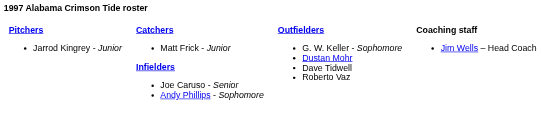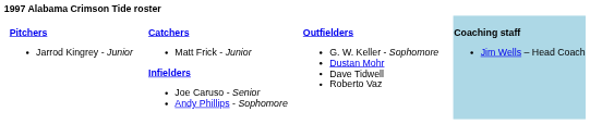Pitchers Jarrod Kingrey - Junior | column 4: no background -> lightblue background
